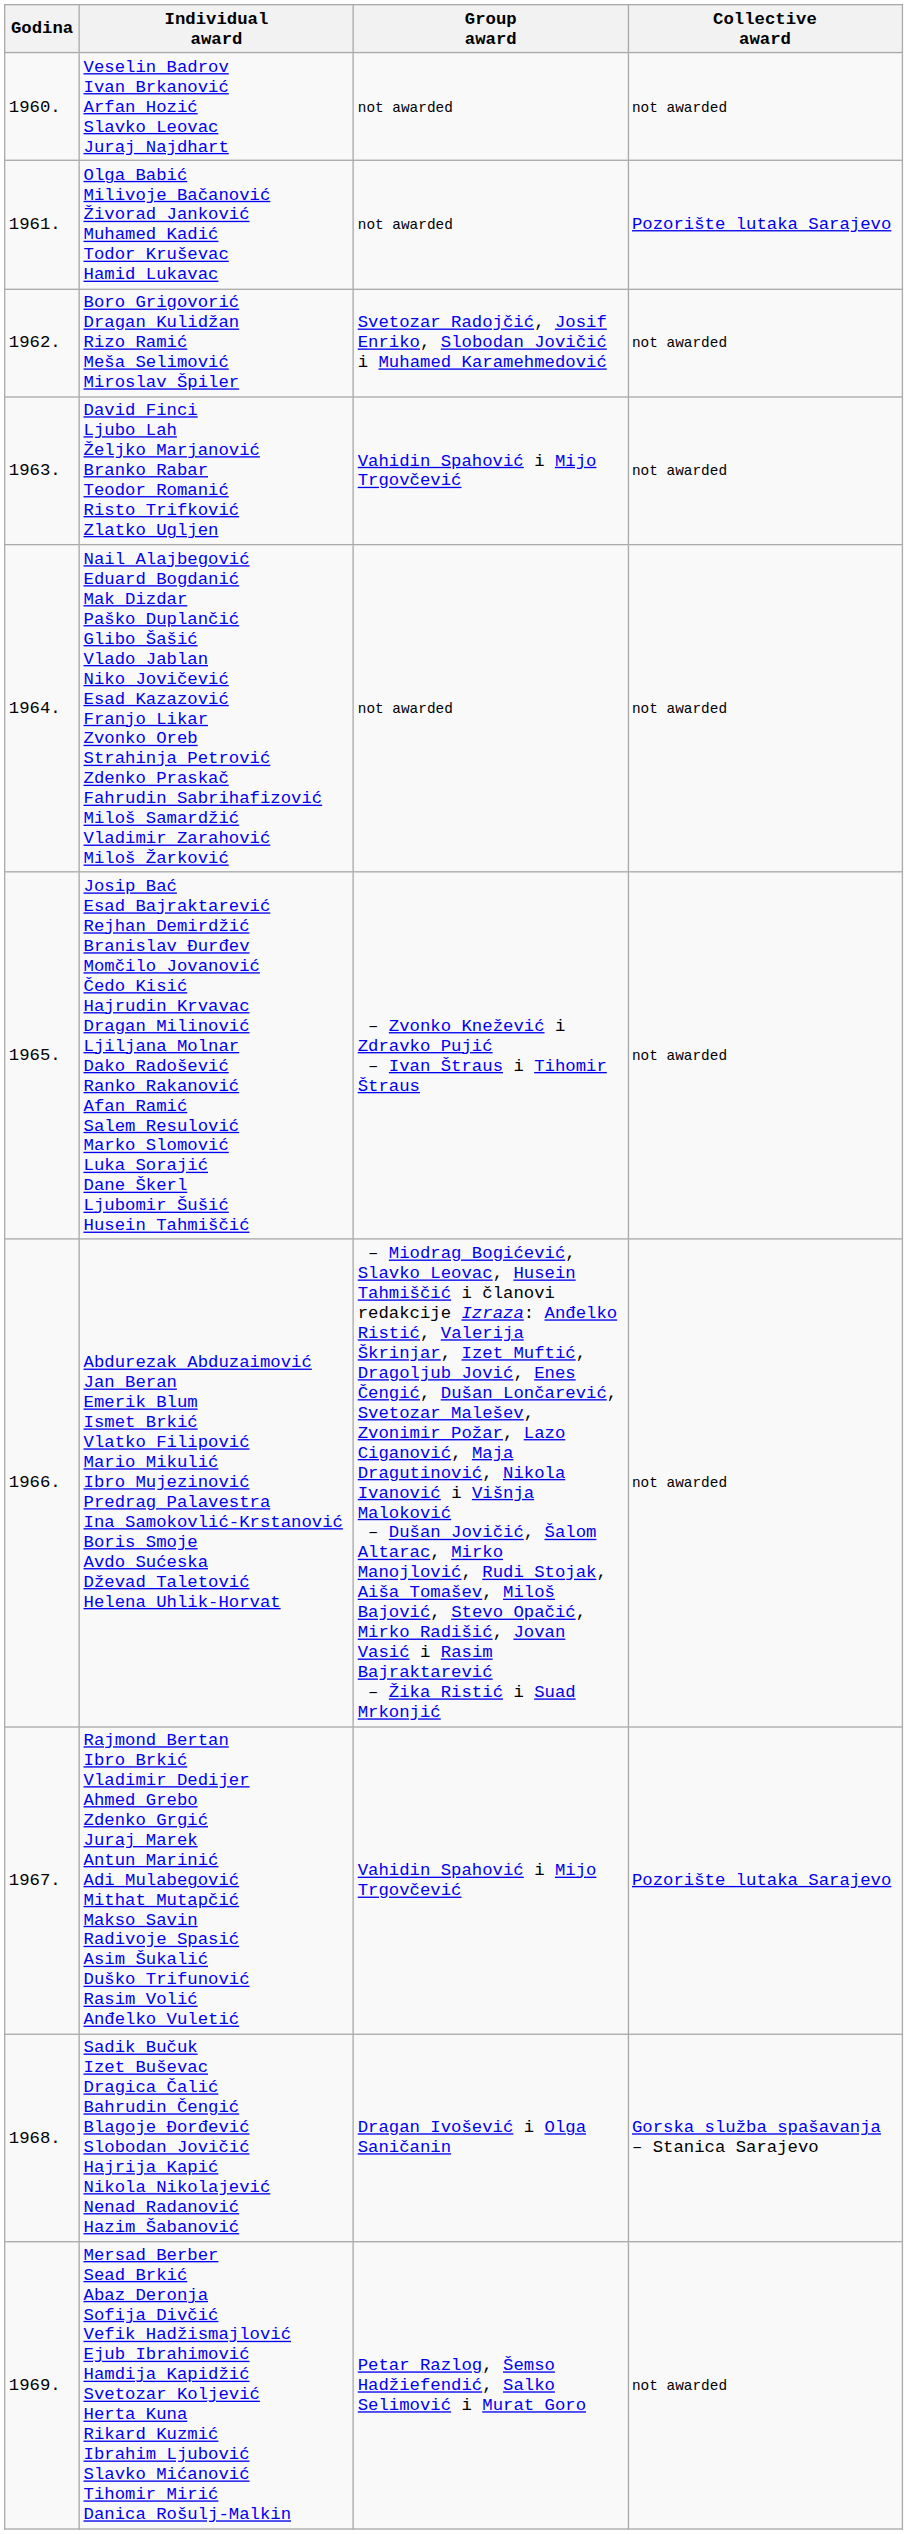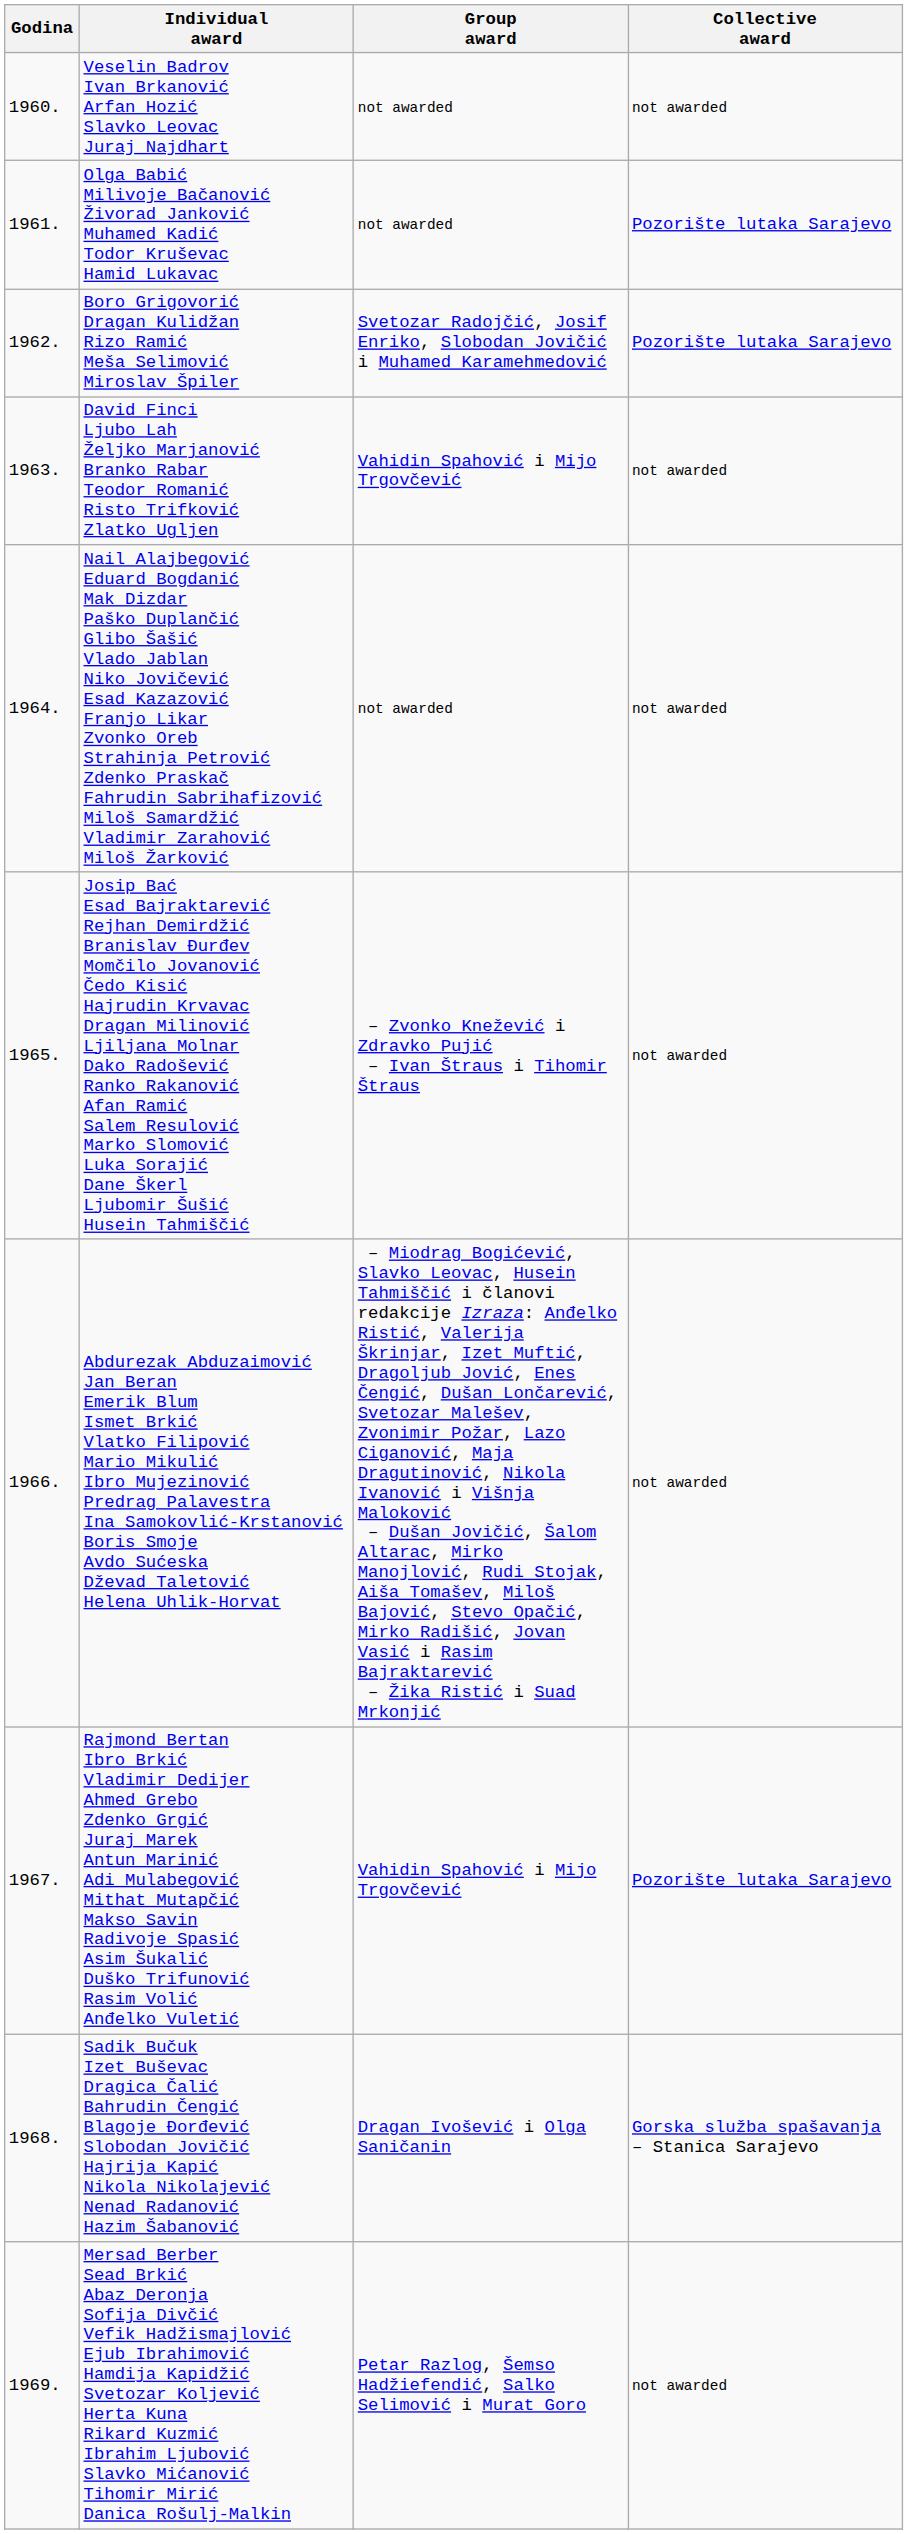row 4 | Collective award: not awarded -> Pozorište lutaka Sarajevo
